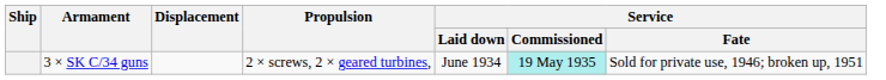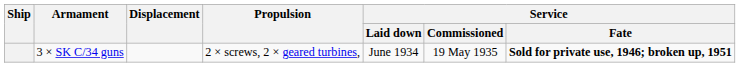3 × SK C/34 guns | Service / Commissioned: paleturquoise background -> no background
3 × SK C/34 guns | Service / Fate: normal -> bold
